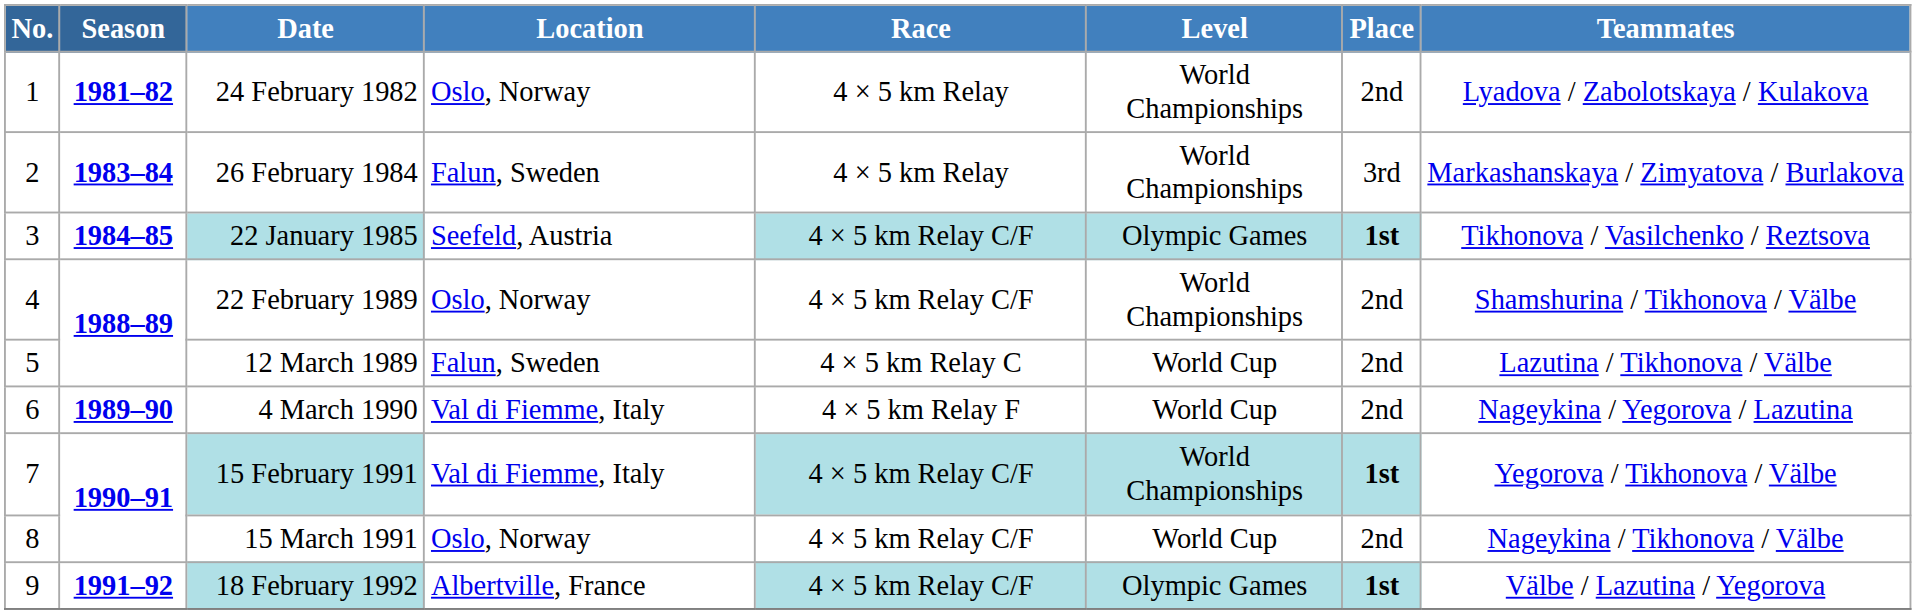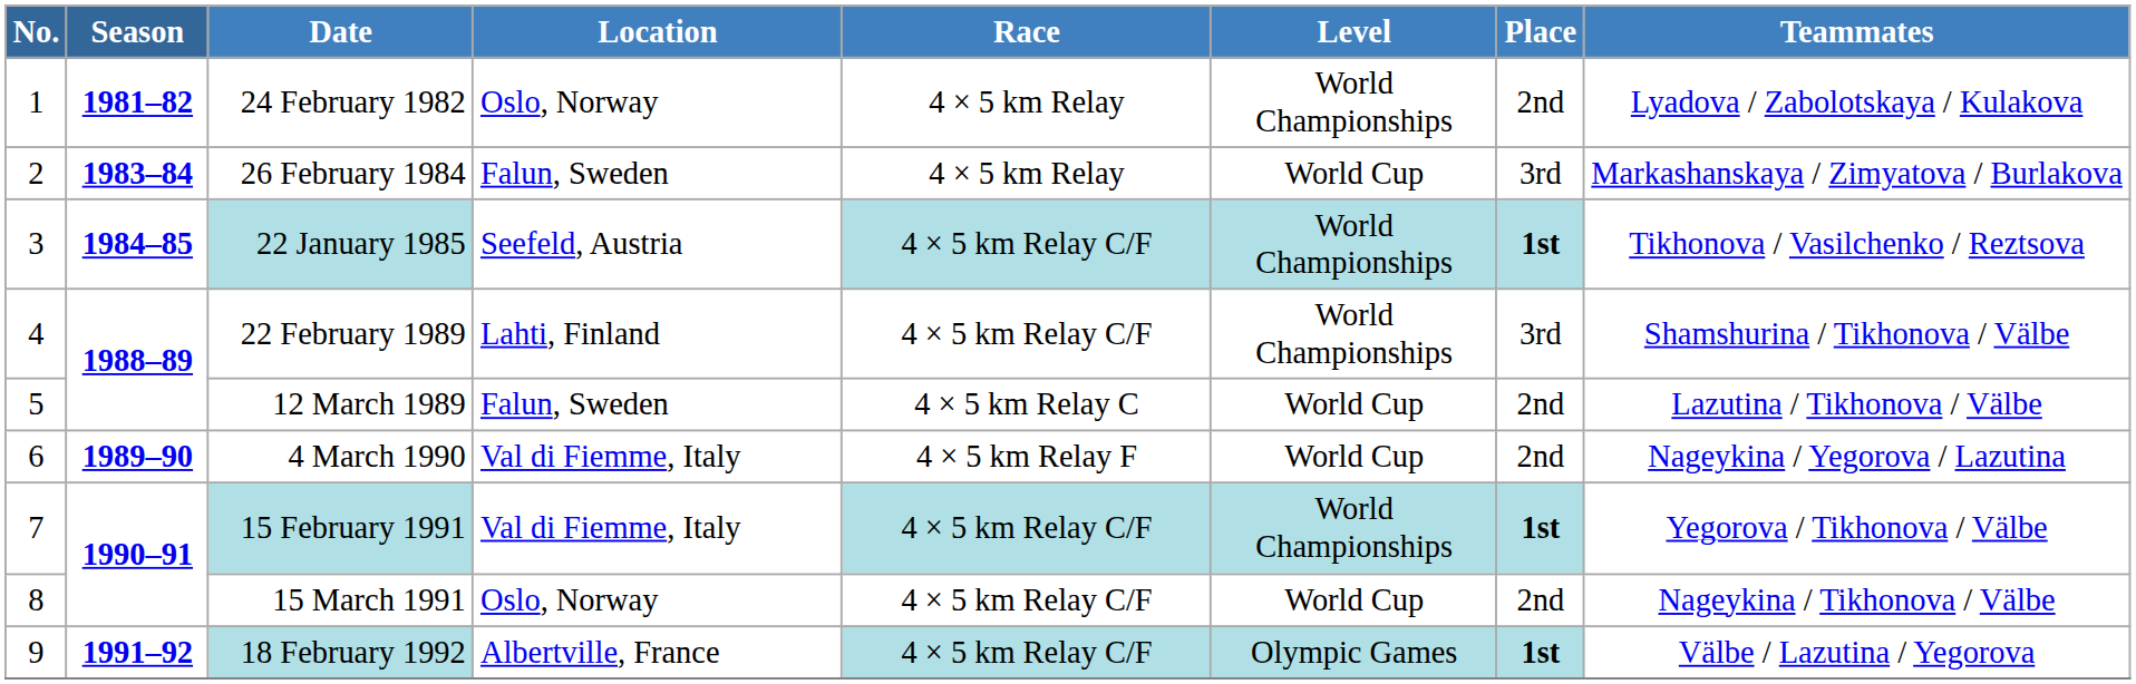26 February 1984 | Level: World Championships -> World Cup
22 January 1985 | Level: Olympic Games -> World Championships
22 February 1989 | Location: Oslo, Norway -> Lahti, Finland
22 February 1989 | Place: 2nd -> 3rd
